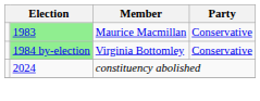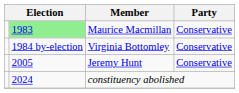Virginia Bottomley | column 2: lightgreen background -> no background
+ row: 2005 | Jeremy Hunt | Conservative
